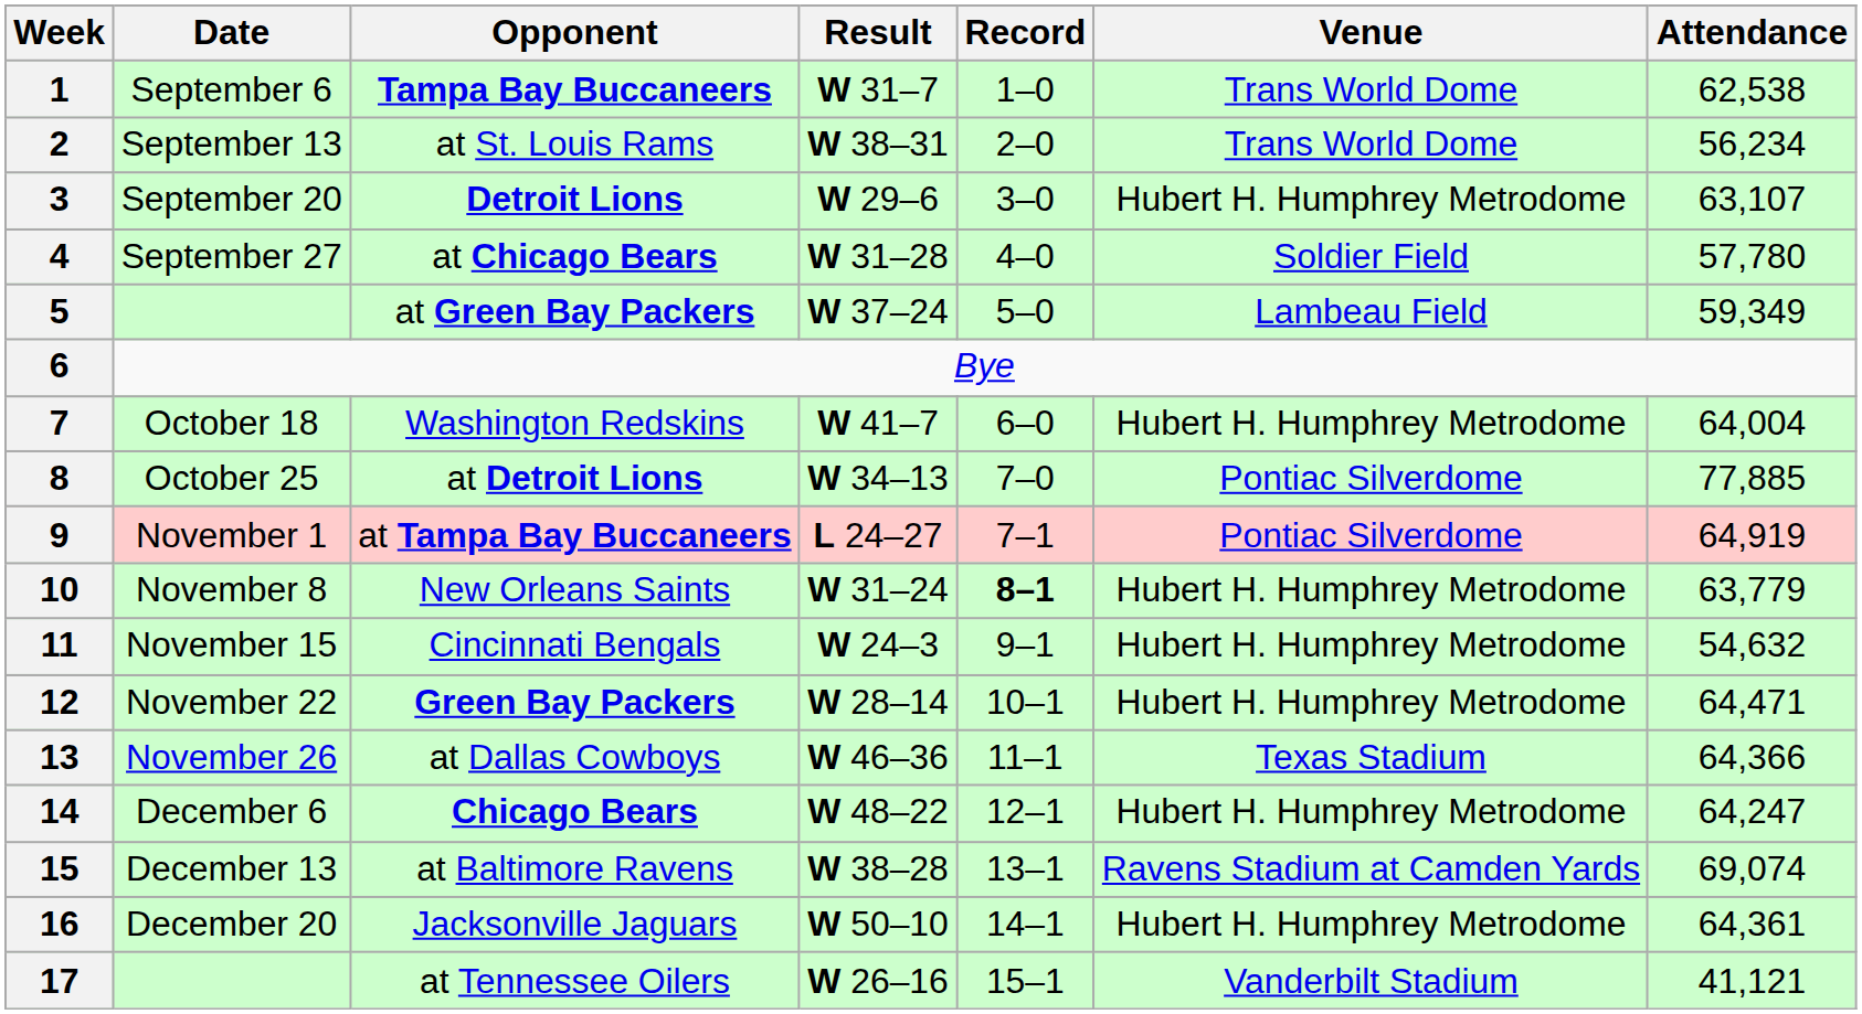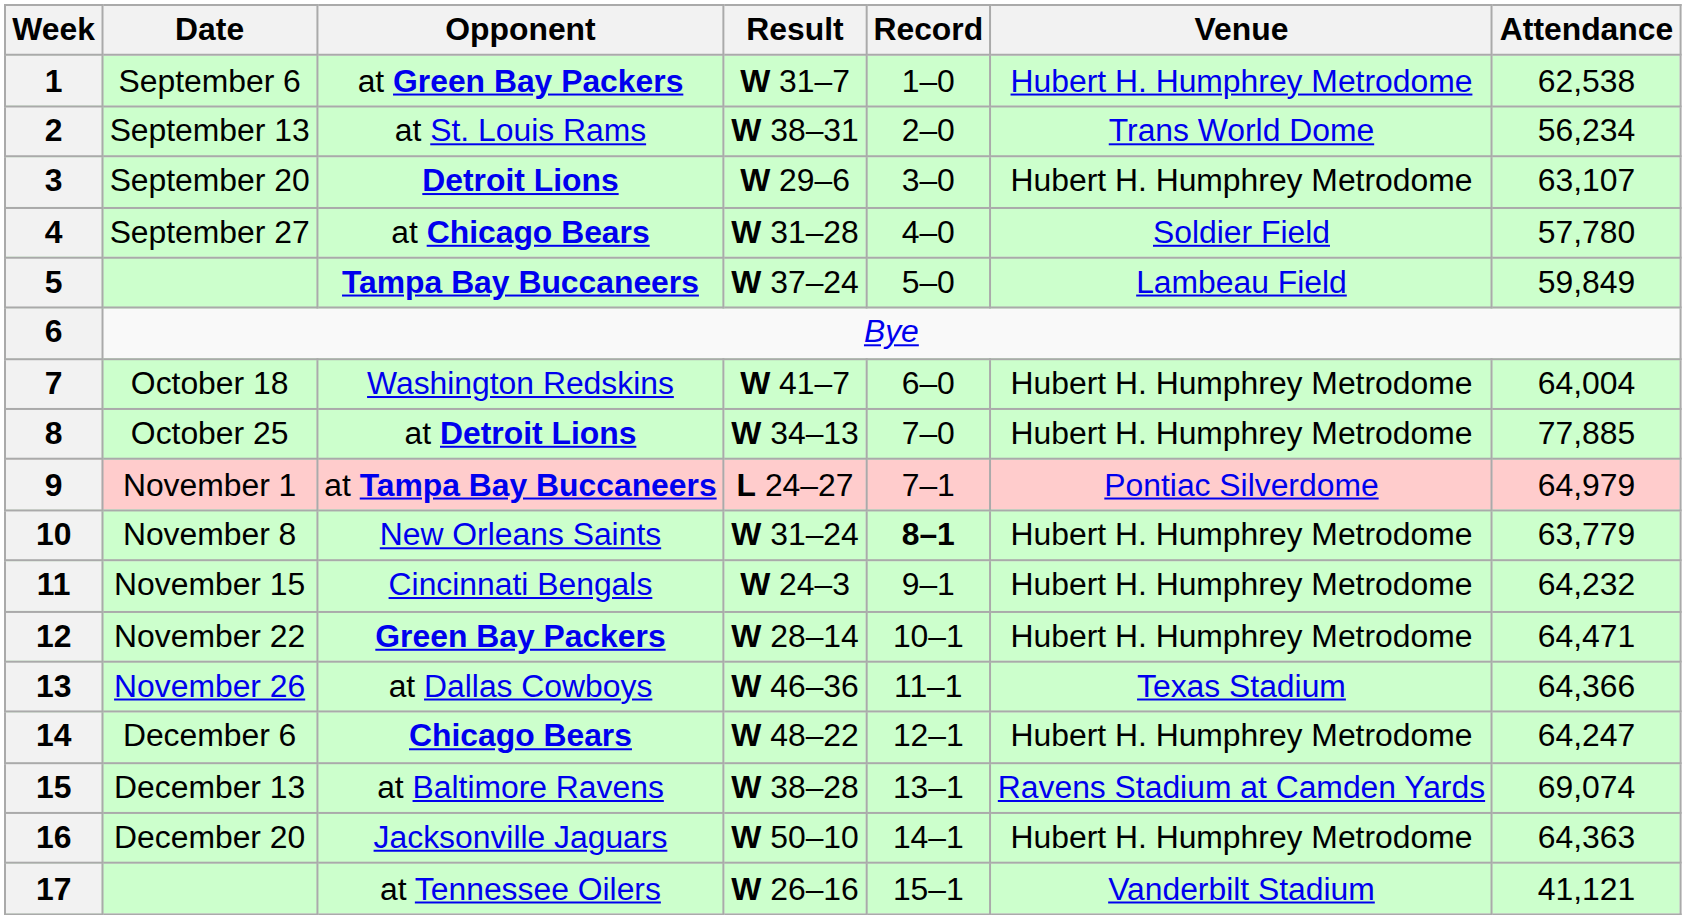1 | Opponent: Tampa Bay Buccaneers -> at Green Bay Packers
1 | Venue: Trans World Dome -> Hubert H. Humphrey Metrodome
5 | Opponent: at Green Bay Packers -> Tampa Bay Buccaneers
5 | Attendance: 59,349 -> 59,849
8 | Venue: Pontiac Silverdome -> Hubert H. Humphrey Metrodome
9 | Attendance: 64,919 -> 64,979
11 | Attendance: 54,632 -> 64,232
16 | Attendance: 64,361 -> 64,363
